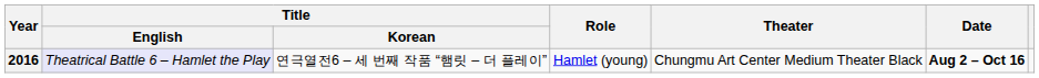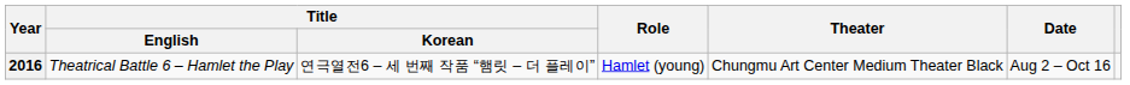2016 | Title / English: lavender background -> no background
2016 | Date: bold -> normal
